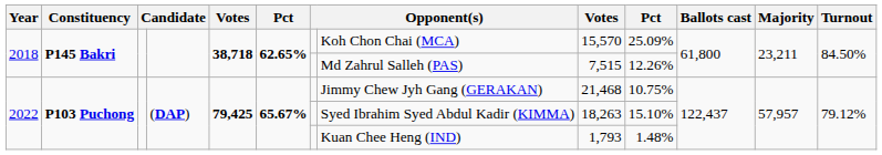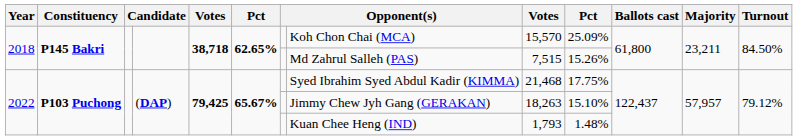row 3 | column 10: 12.26% -> 15.26%
row 4 | column 8: Jimmy Chew Jyh Gang (GERAKAN) -> Syed Ibrahim Syed Abdul Kadir (KIMMA)
row 4 | column 10: 10.75% -> 17.75%
row 5 | column 8: Syed Ibrahim Syed Abdul Kadir (KIMMA) -> Jimmy Chew Jyh Gang (GERAKAN)
